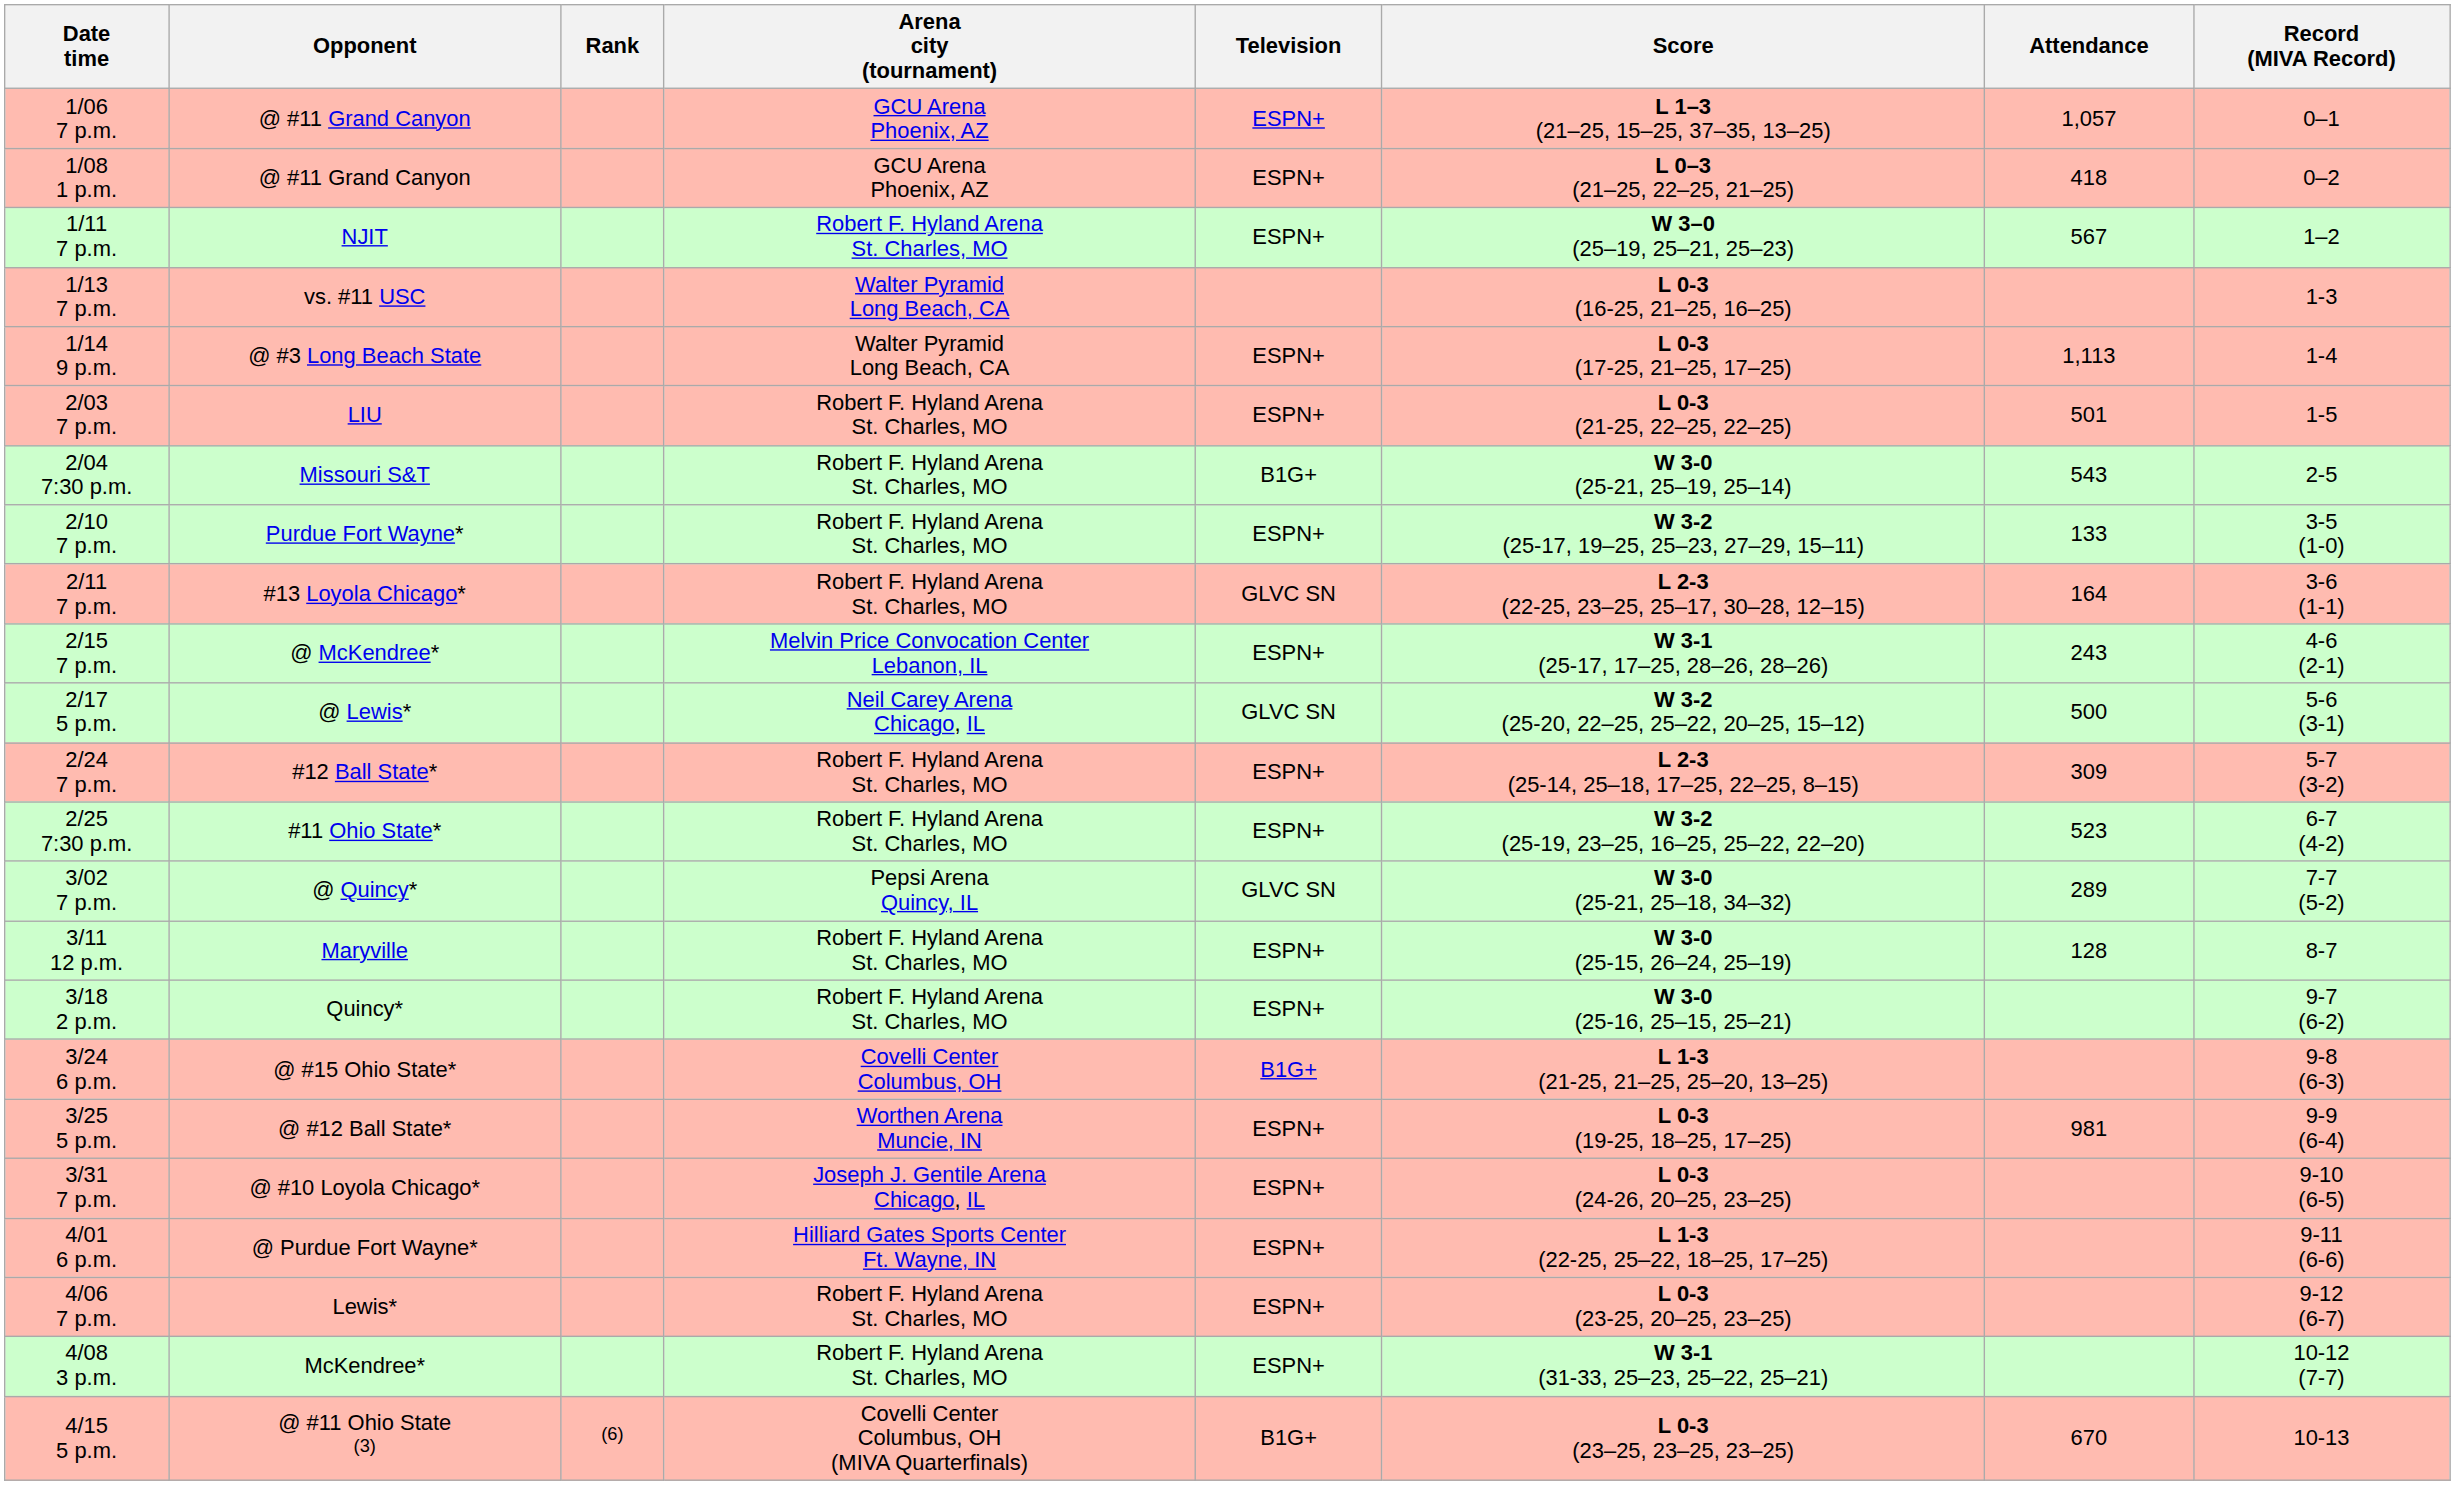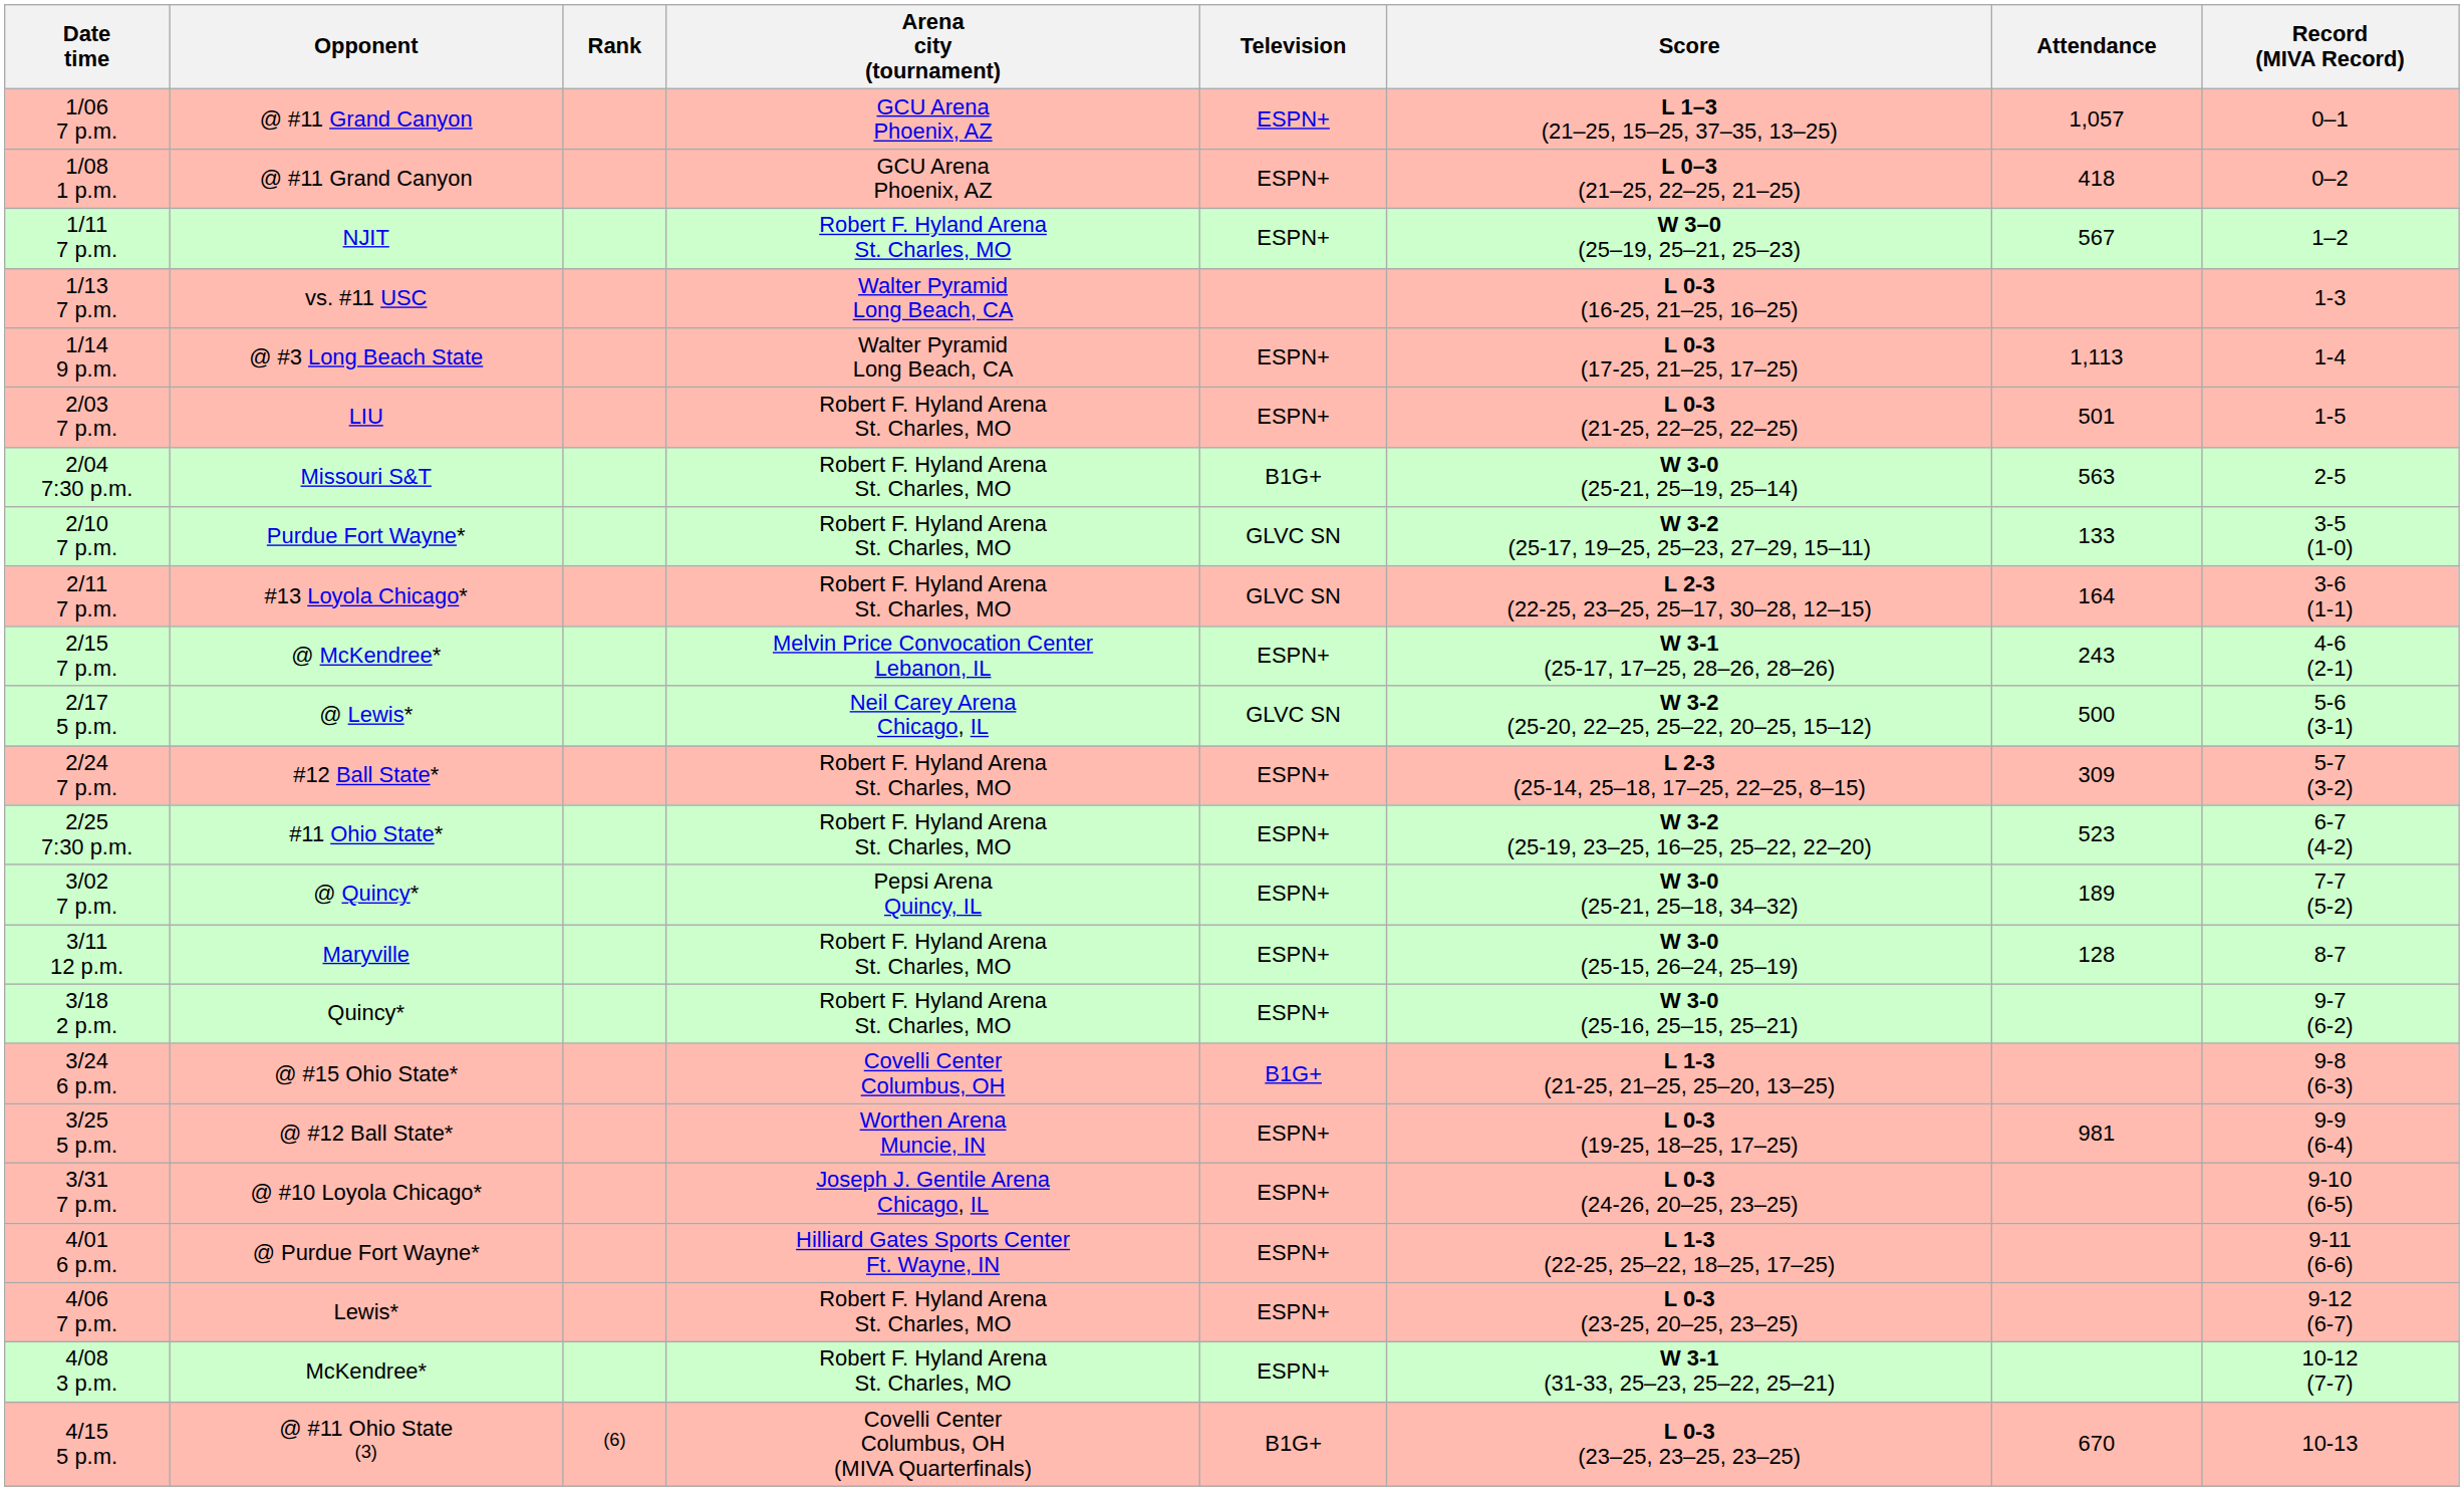2/04 7:30 p.m. | Attendance: 543 -> 563
2/10 7 p.m. | Television: ESPN+ -> GLVC SN
3/02 7 p.m. | Television: GLVC SN -> ESPN+
3/02 7 p.m. | Attendance: 289 -> 189
